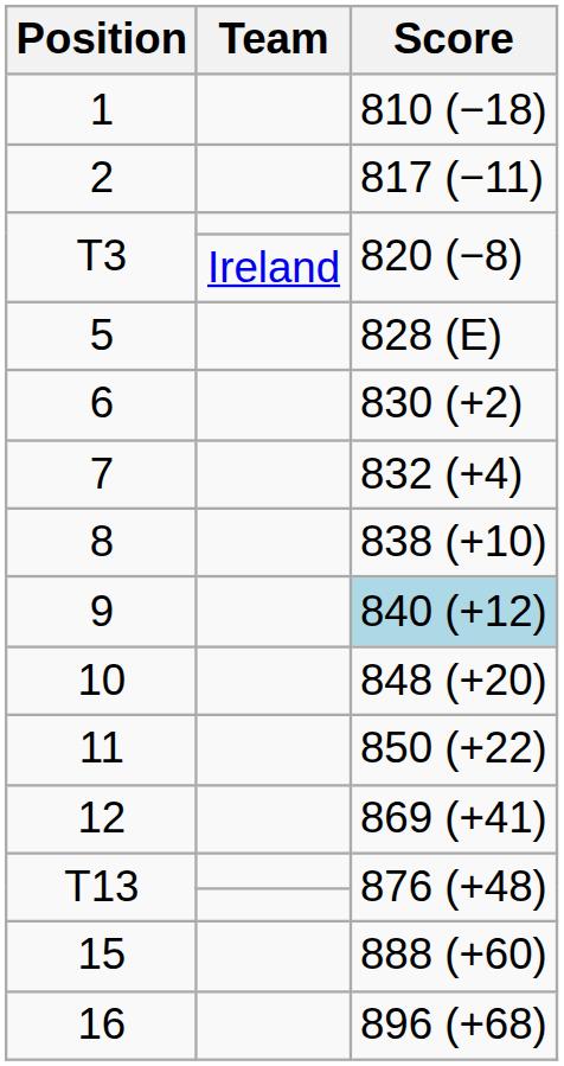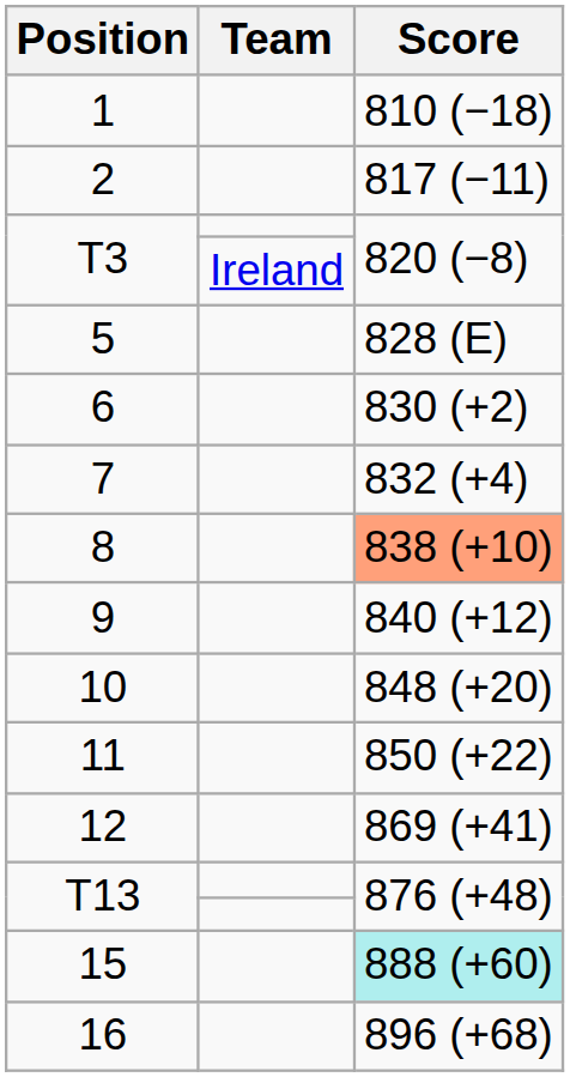8 | Score: no background -> lightsalmon background
9 | Score: lightblue background -> no background
15 | Score: no background -> paleturquoise background
